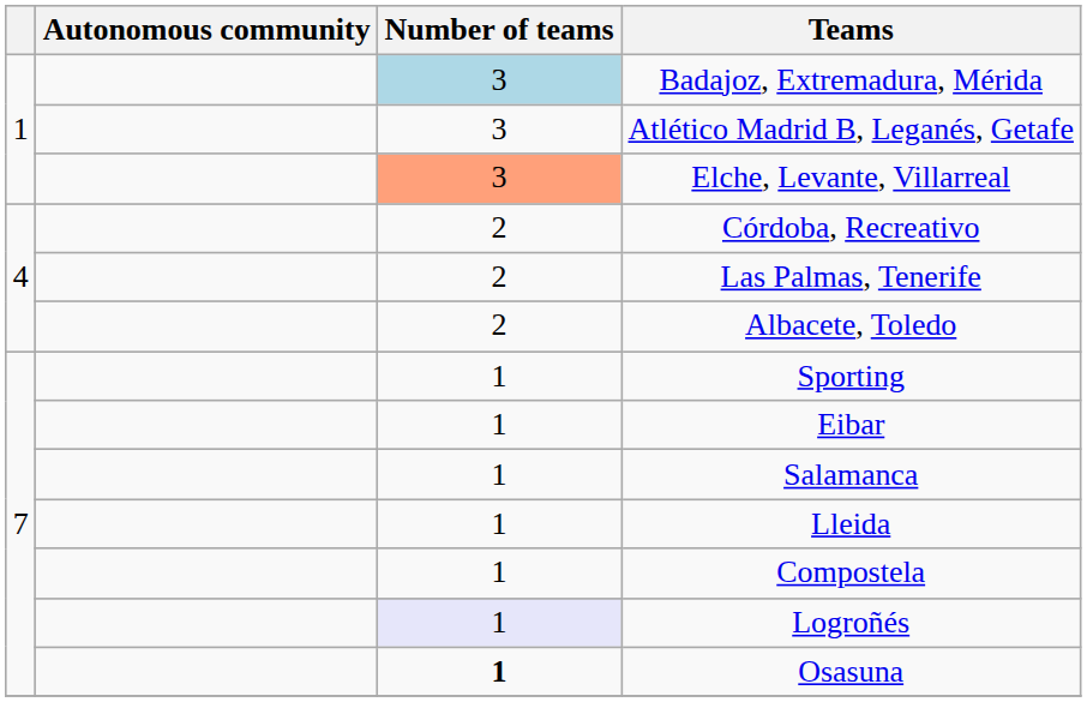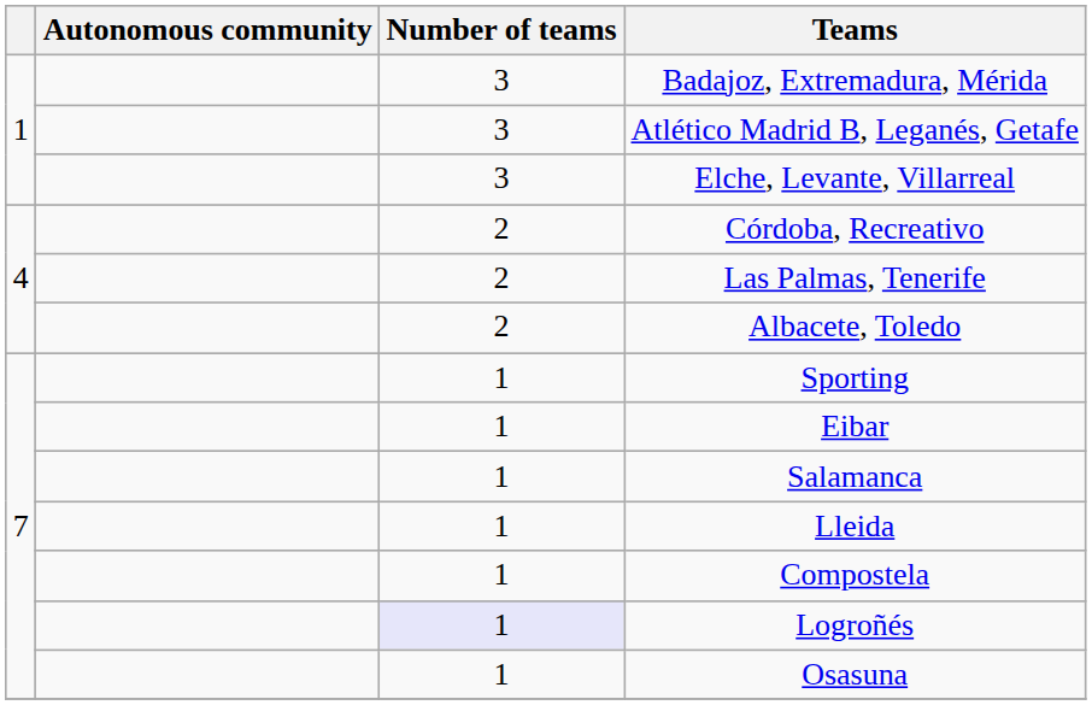Badajoz, Extremadura, Mérida | Number of teams: lightblue background -> no background
Elche, Levante, Villarreal | Number of teams: lightsalmon background -> no background
Osasuna | Number of teams: bold -> normal
